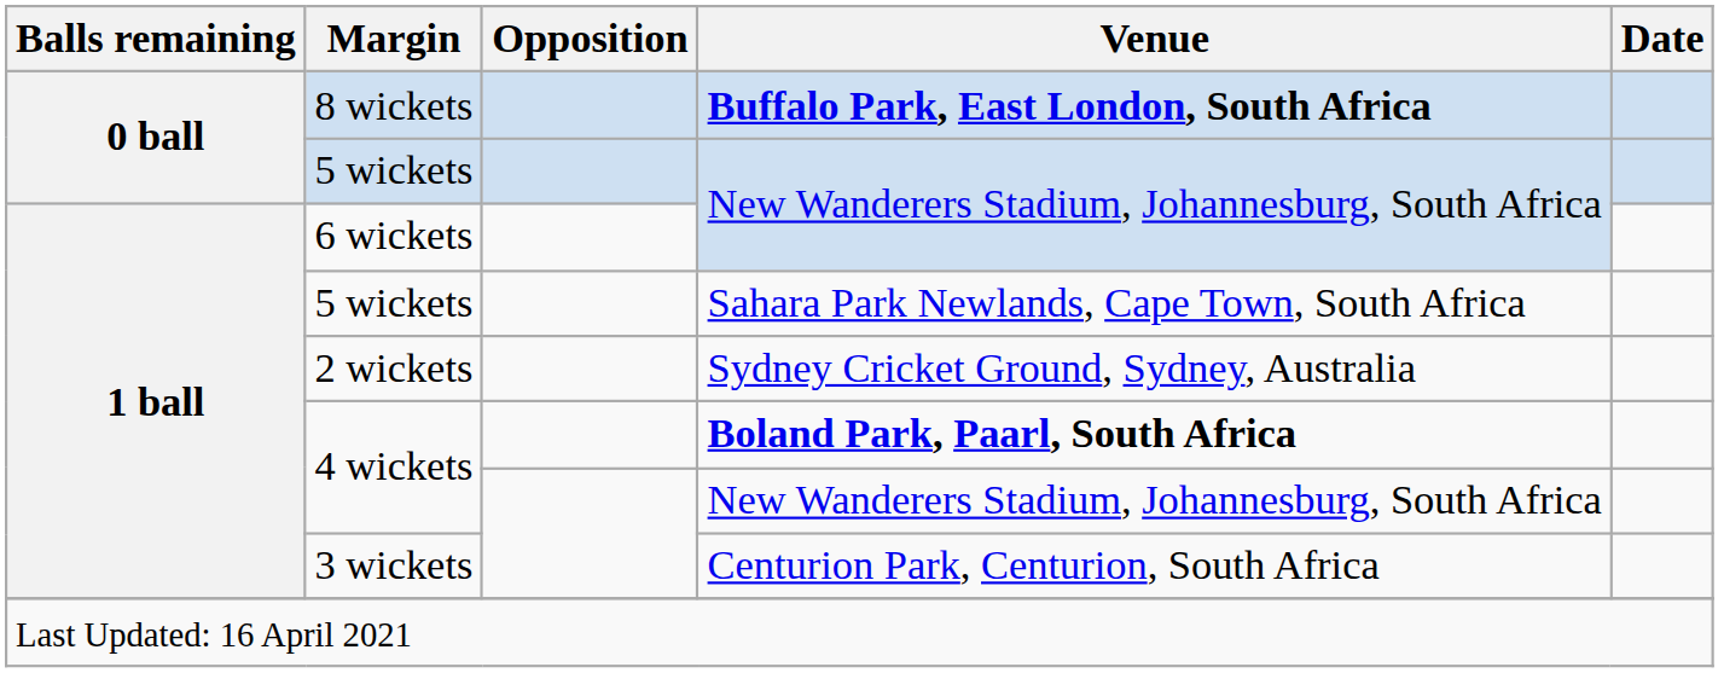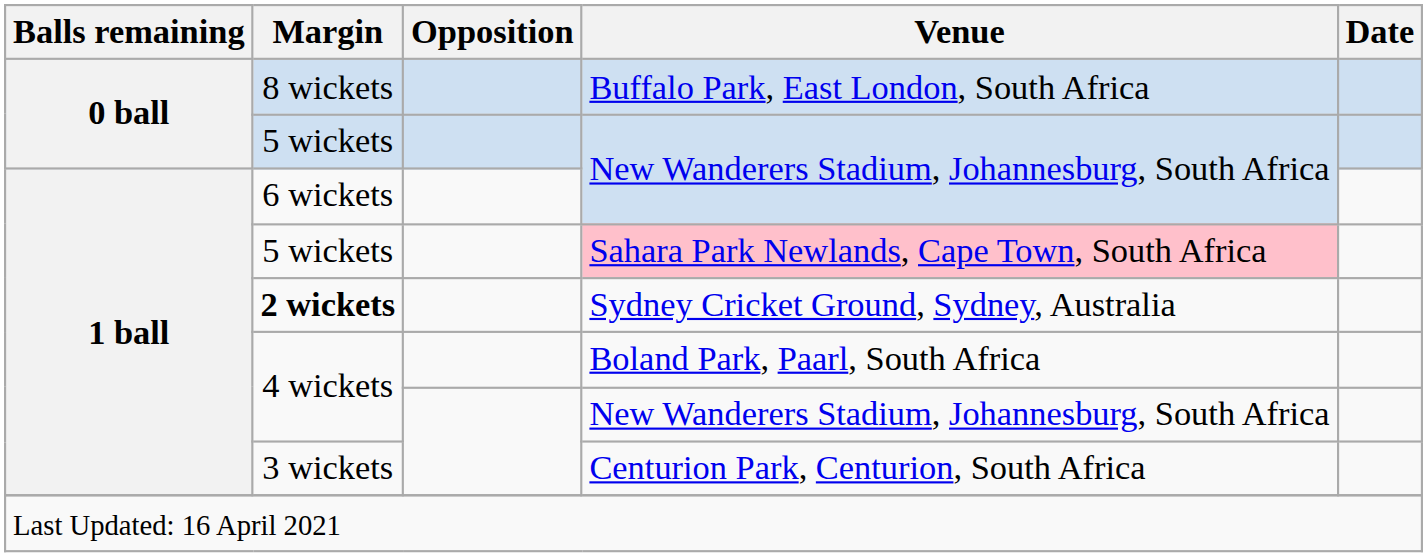8 wickets | Venue: bold -> normal
5 wickets / Sahara Park Newlands, Cape Town, South Africa | Venue: no background -> pink background
2 wickets | Margin: normal -> bold
4 wickets / Boland Park, Paarl, South Africa | Venue: bold -> normal
